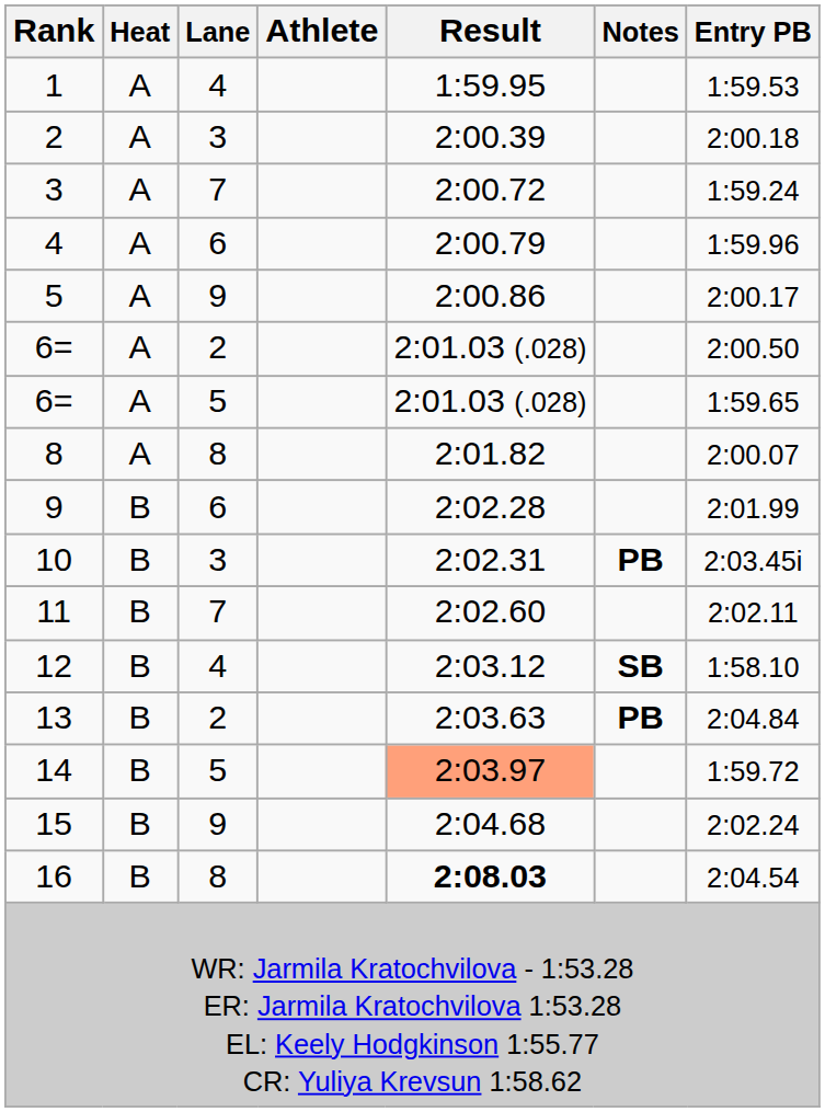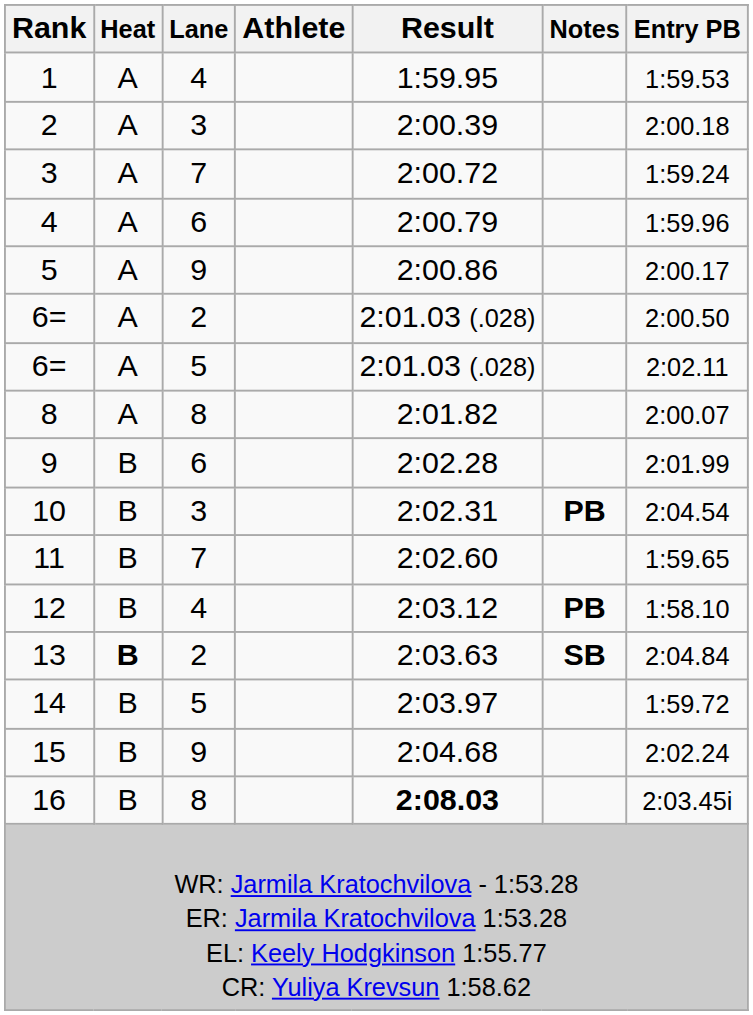6= / 5 | Entry PB: 1:59.65 -> 2:02.11
10 | Entry PB: 2:03.45i -> 2:04.54
11 | Entry PB: 2:02.11 -> 1:59.65
12 | Notes: SB -> PB
13 | Heat: normal -> bold
13 | Notes: PB -> SB
14 | Result: lightsalmon background -> no background
16 | Entry PB: 2:04.54 -> 2:03.45i
